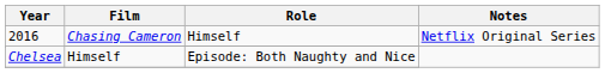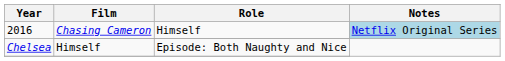2016 / Chasing Cameron | Notes: no background -> lightblue background
